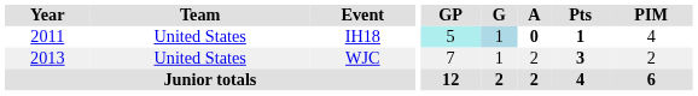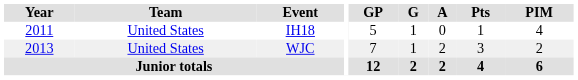IH18 | GP: paleturquoise background -> no background
IH18 | G: lightblue background -> no background
IH18 | A: bold -> normal
IH18 | Pts: bold -> normal
WJC | Pts: bold -> normal
